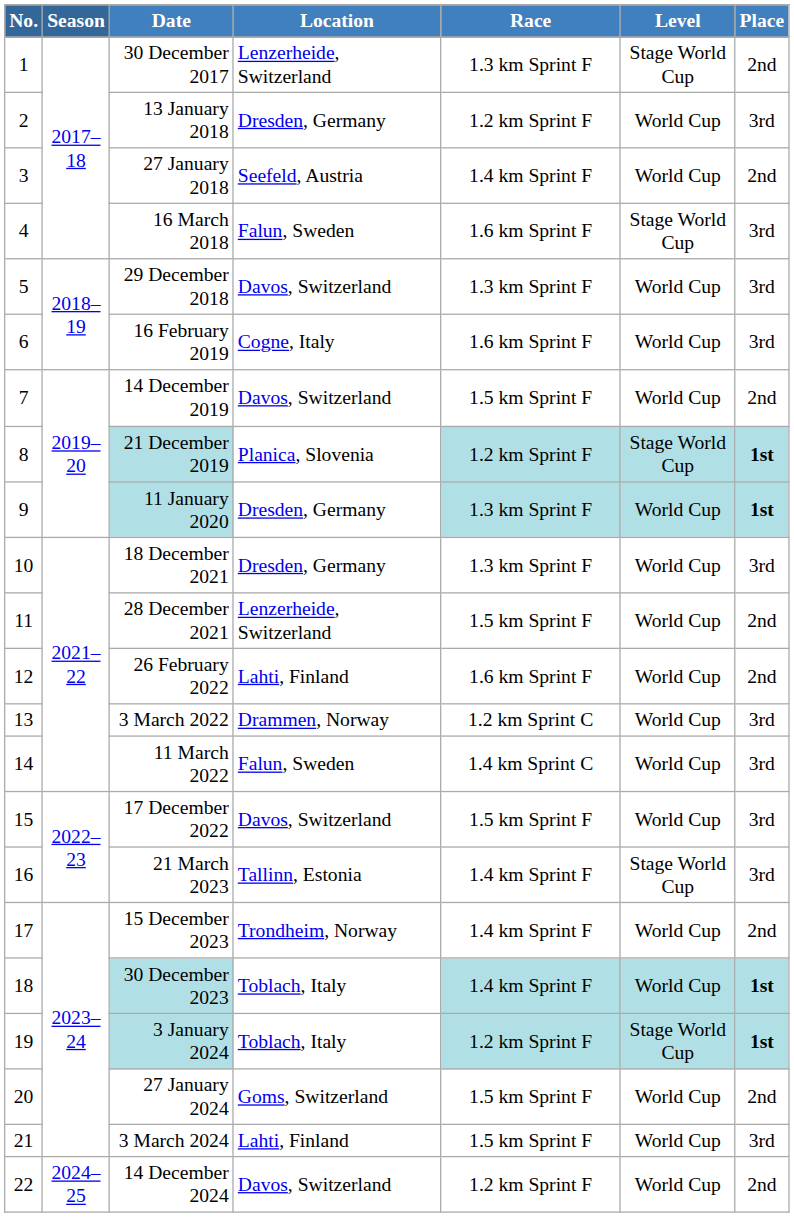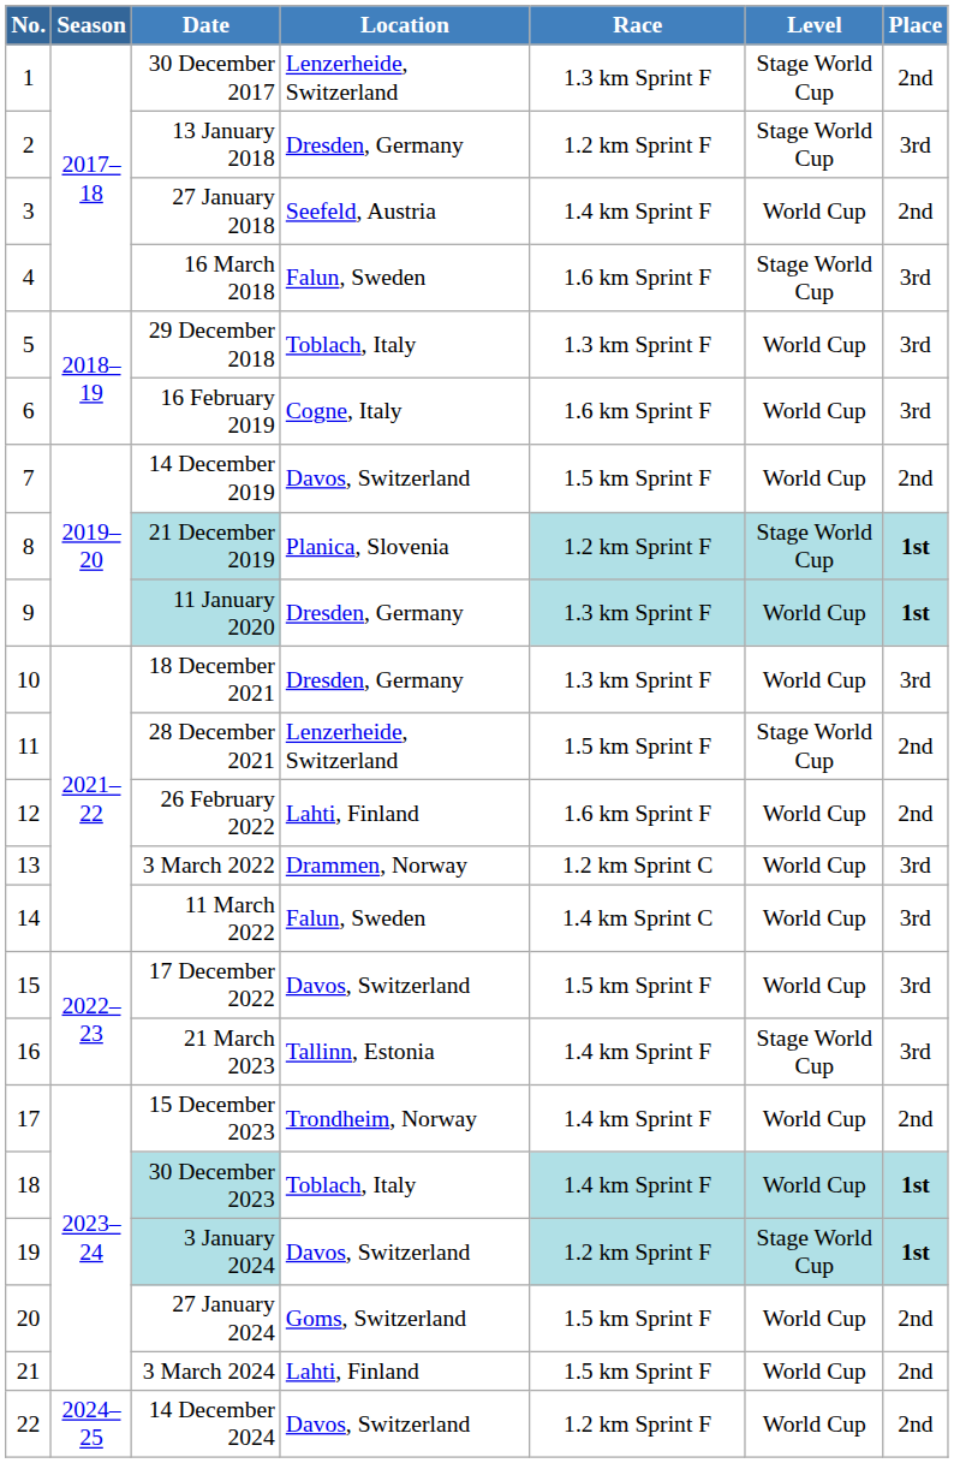13 January 2018 | Level: World Cup -> Stage World Cup
29 December 2018 | Location: Davos, Switzerland -> Toblach, Italy
28 December 2021 | Level: World Cup -> Stage World Cup
3 January 2024 | Location: Toblach, Italy -> Davos, Switzerland
3 March 2024 | Place: 3rd -> 2nd
